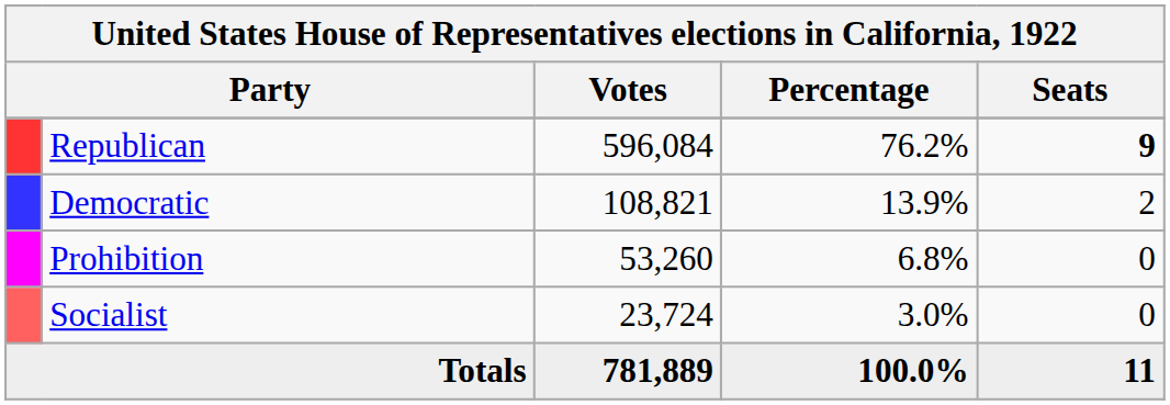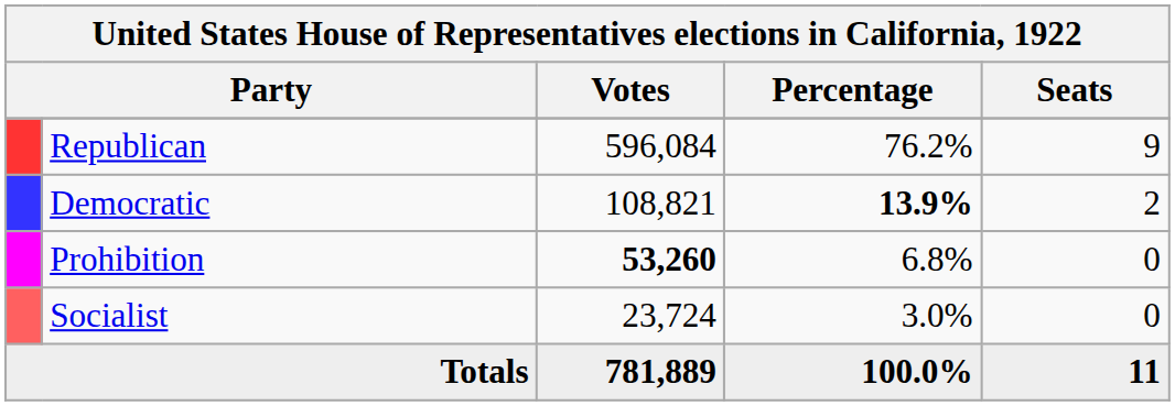Republican | Seats: bold -> normal
Democratic | Percentage: normal -> bold
Prohibition | Votes: normal -> bold
